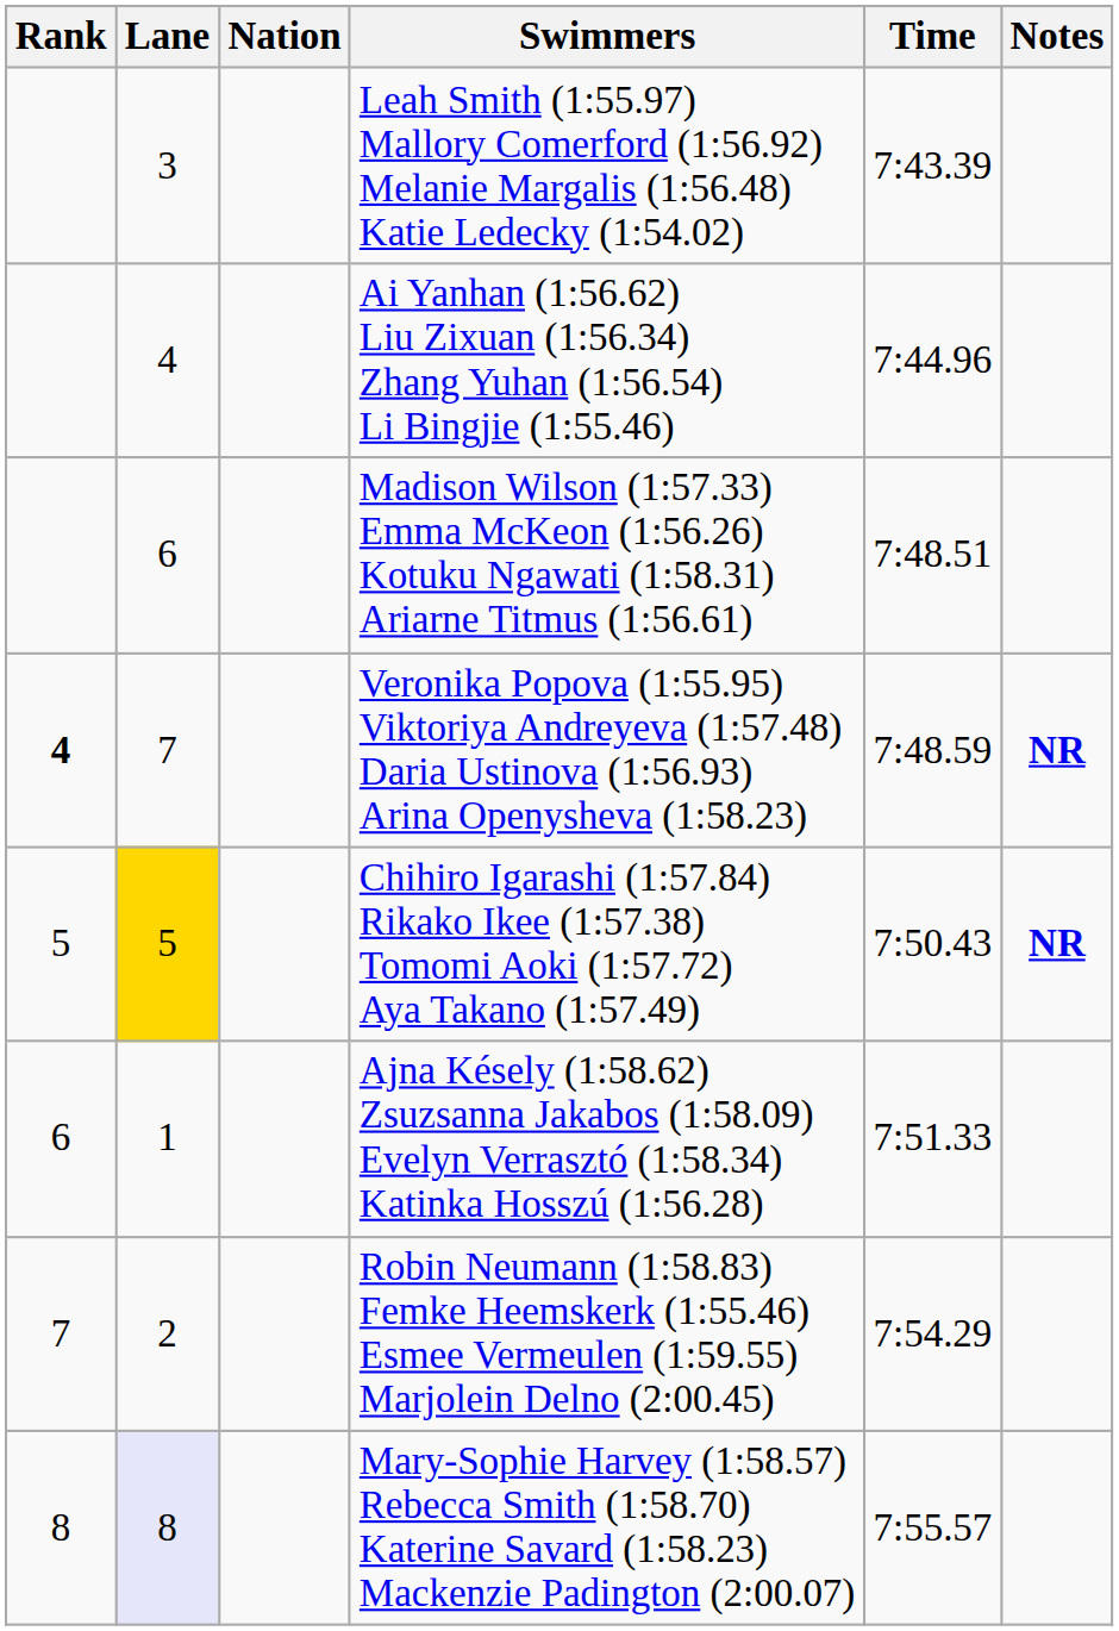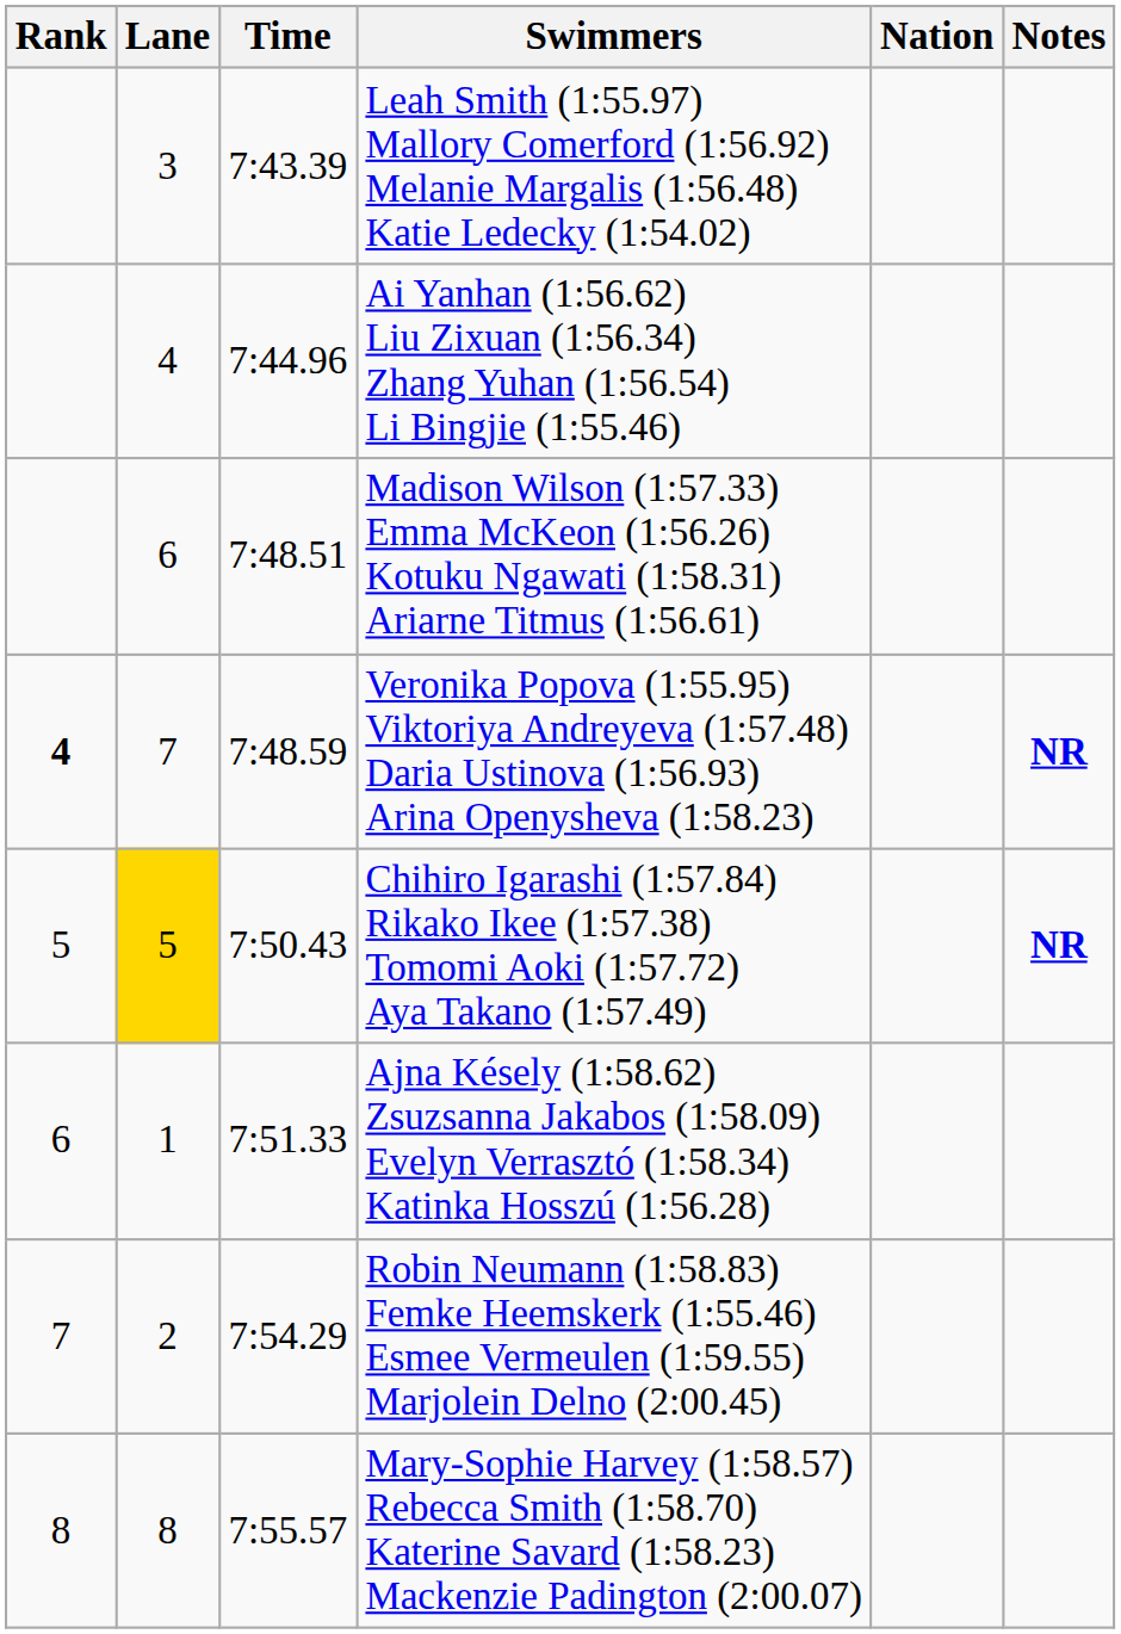columns swapped: Nation <-> Time
row 9 | Lane: lavender background -> no background
